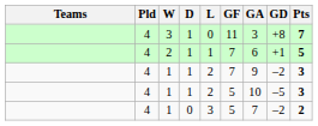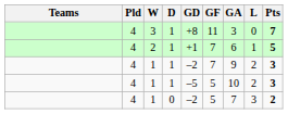columns swapped: L <-> GD
